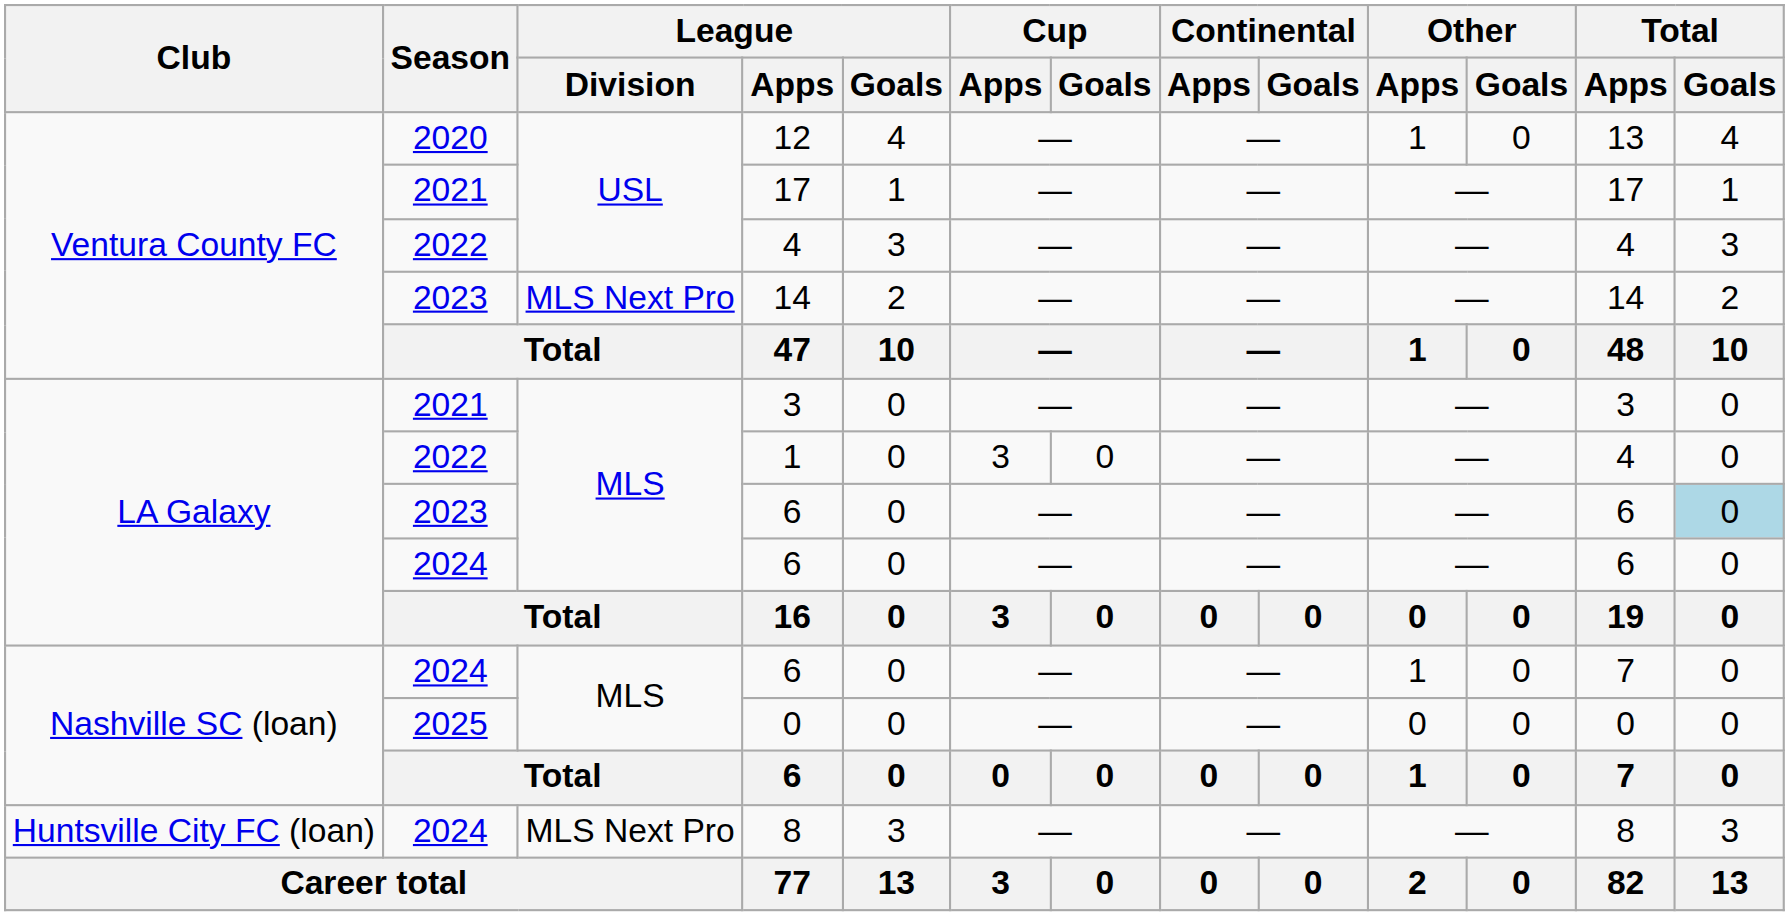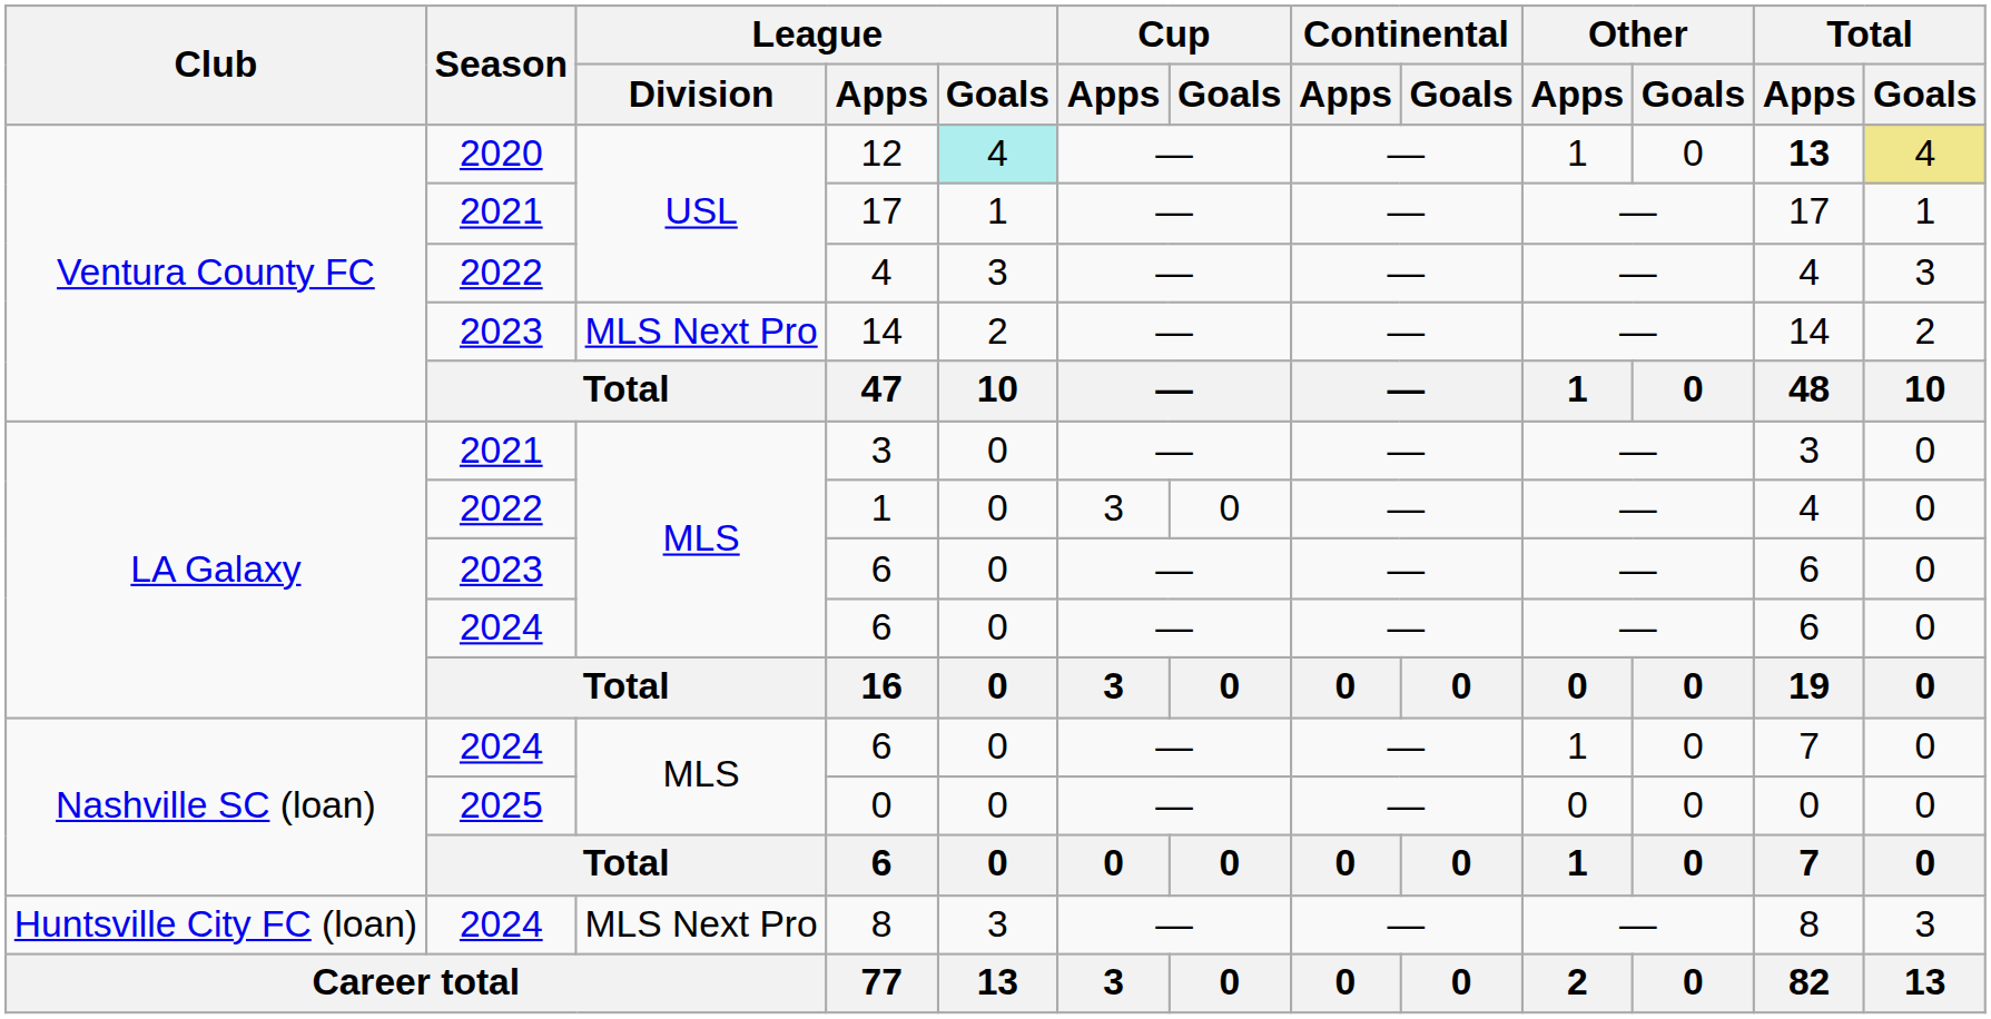12 | League / Goals: no background -> paleturquoise background
12 | Total / Apps: normal -> bold
12 | Total / Goals: no background -> khaki background
2023 / 6 | Total / Goals: lightblue background -> no background
